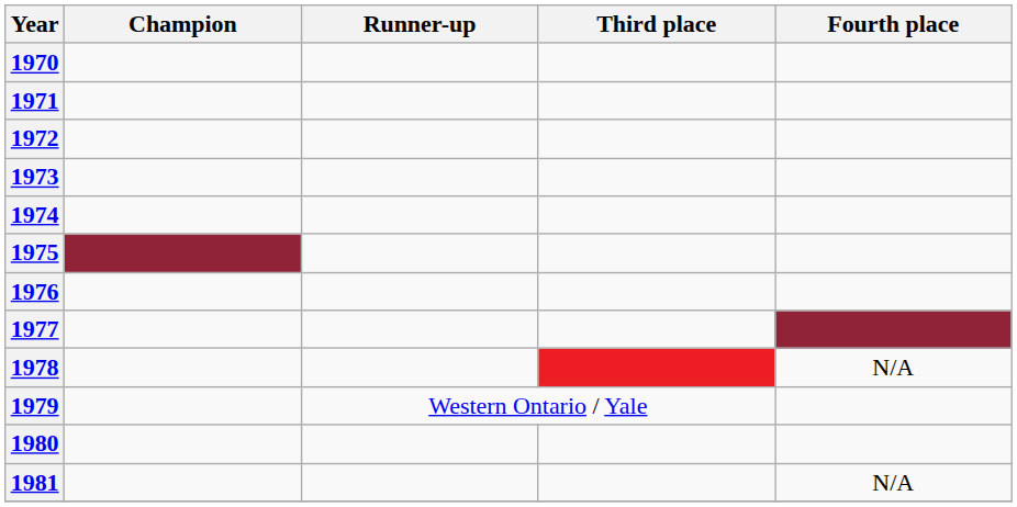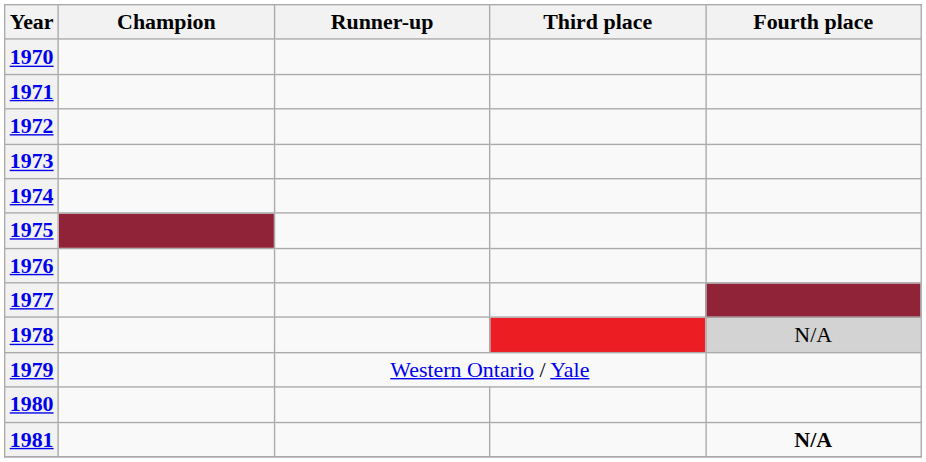1978 | Fourth place: no background -> lightgrey background
1981 | Fourth place: normal -> bold
